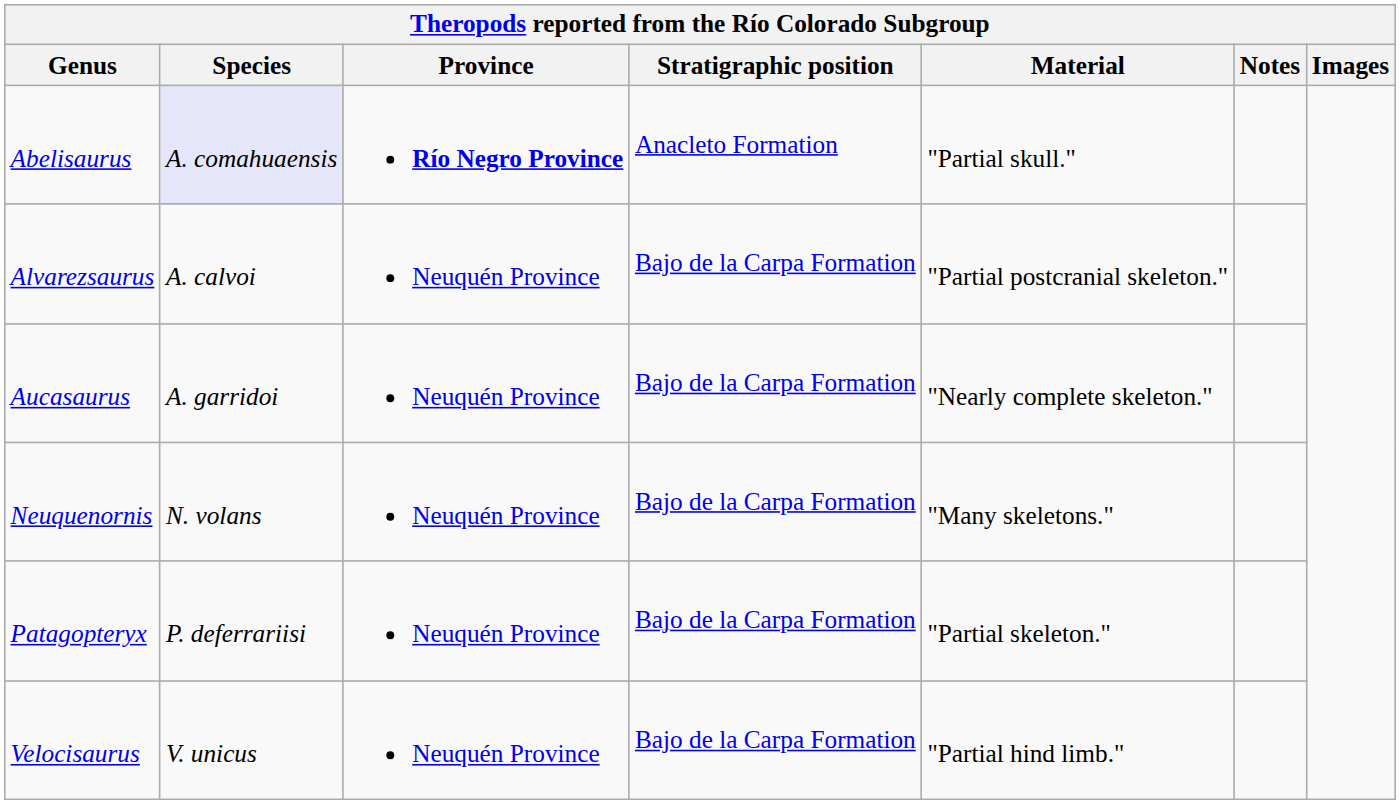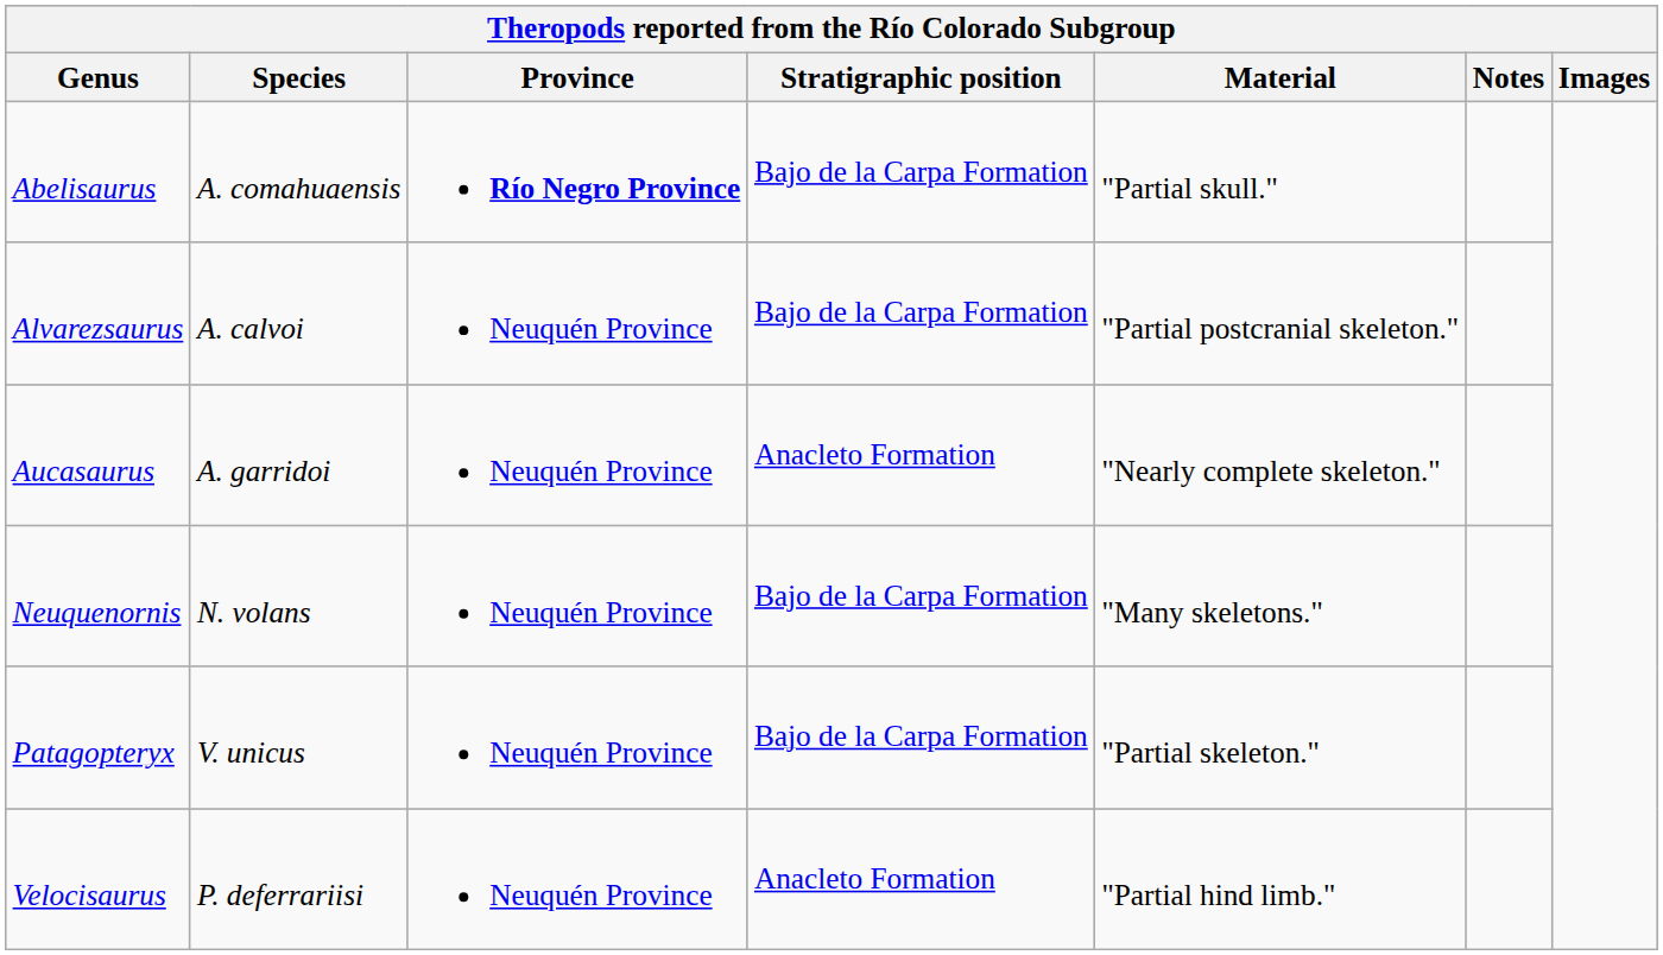Abelisaurus | Species: lavender background -> no background
Abelisaurus | Stratigraphic position: Anacleto Formation -> Bajo de la Carpa Formation
Aucasaurus | Stratigraphic position: Bajo de la Carpa Formation -> Anacleto Formation
Patagopteryx | Species: P. deferrariisi -> V. unicus
Velocisaurus | Species: V. unicus -> P. deferrariisi
Velocisaurus | Stratigraphic position: Bajo de la Carpa Formation -> Anacleto Formation
